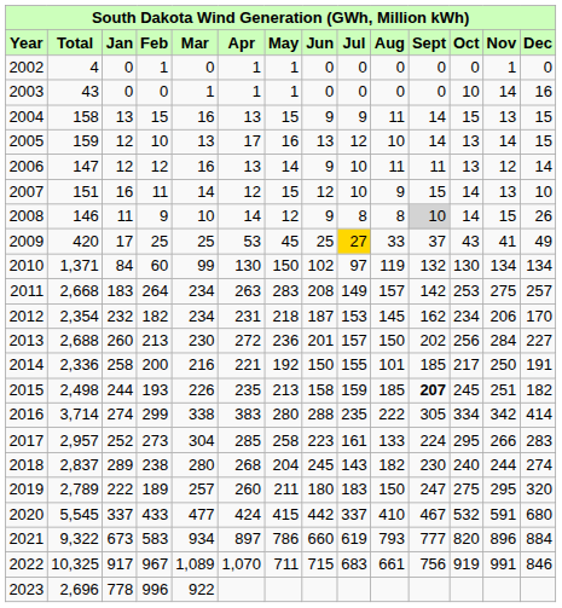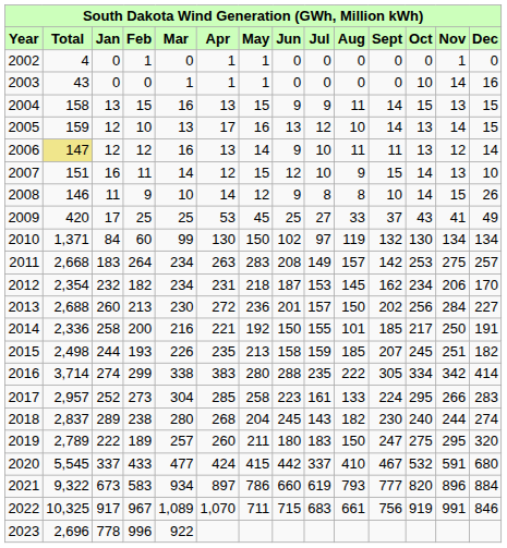2006 | Total: no background -> khaki background
2008 | Sept: lightgrey background -> no background
2009 | Jul: gold background -> no background
2015 | Sept: bold -> normal
